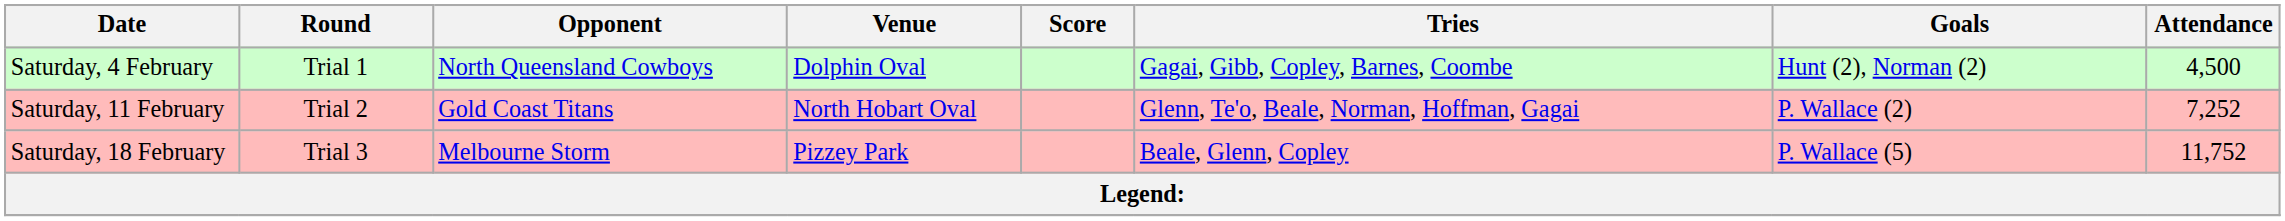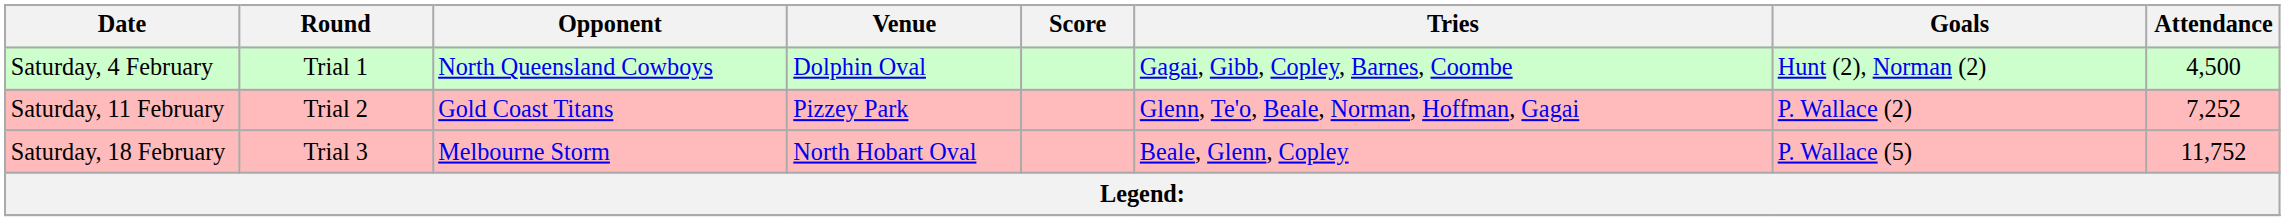Saturday, 11 February | Venue: North Hobart Oval -> Pizzey Park
Saturday, 18 February | Venue: Pizzey Park -> North Hobart Oval
